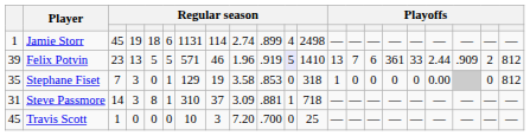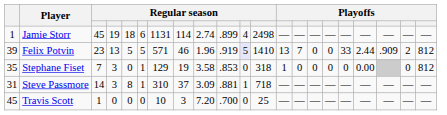Felix Potvin | column 15: 6 -> 0
Felix Potvin | column 16: 361 -> 0
